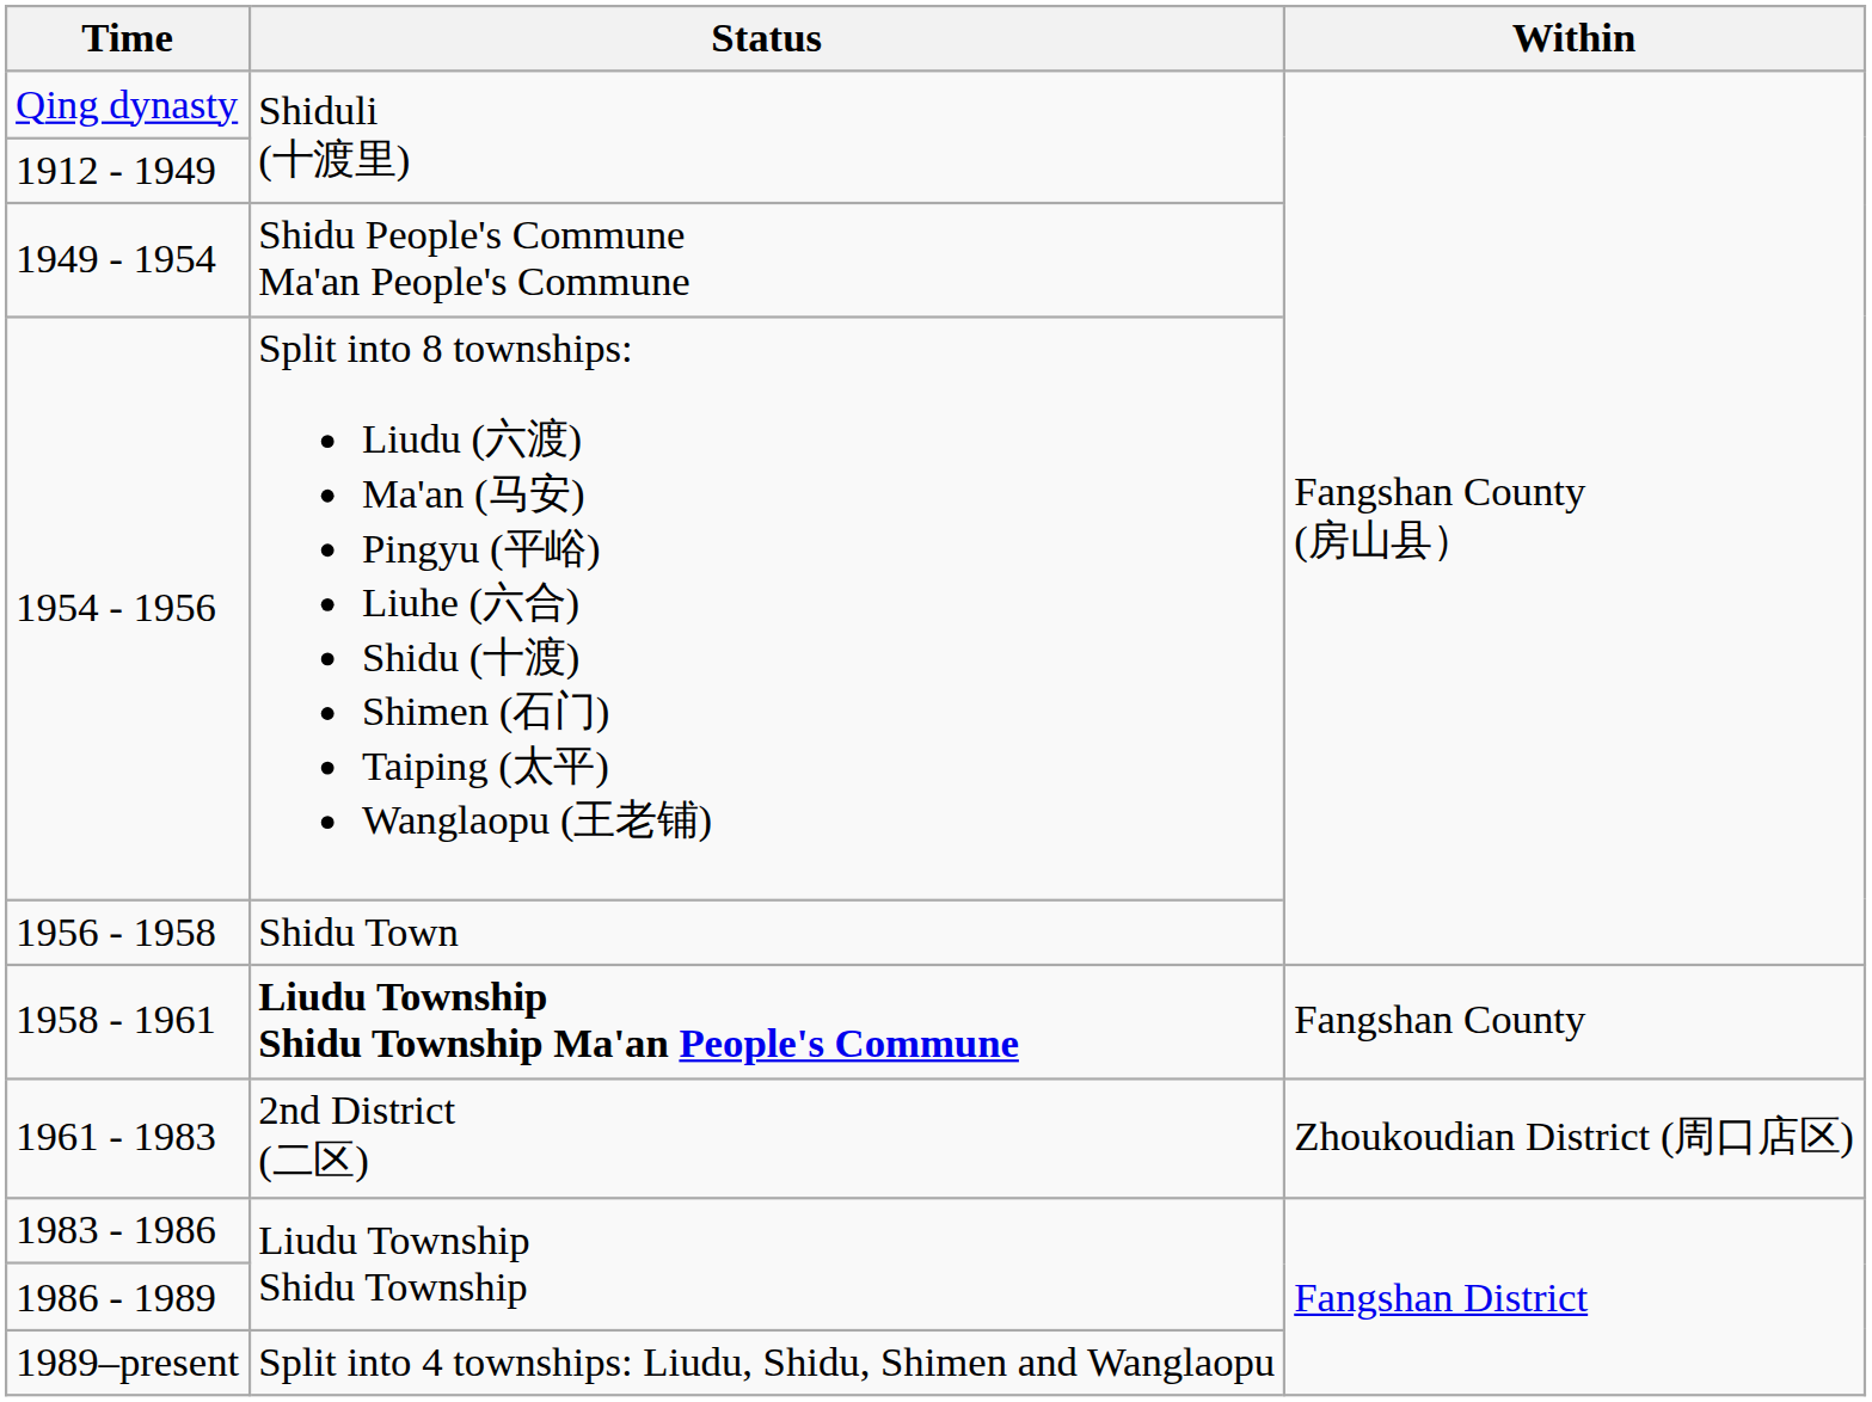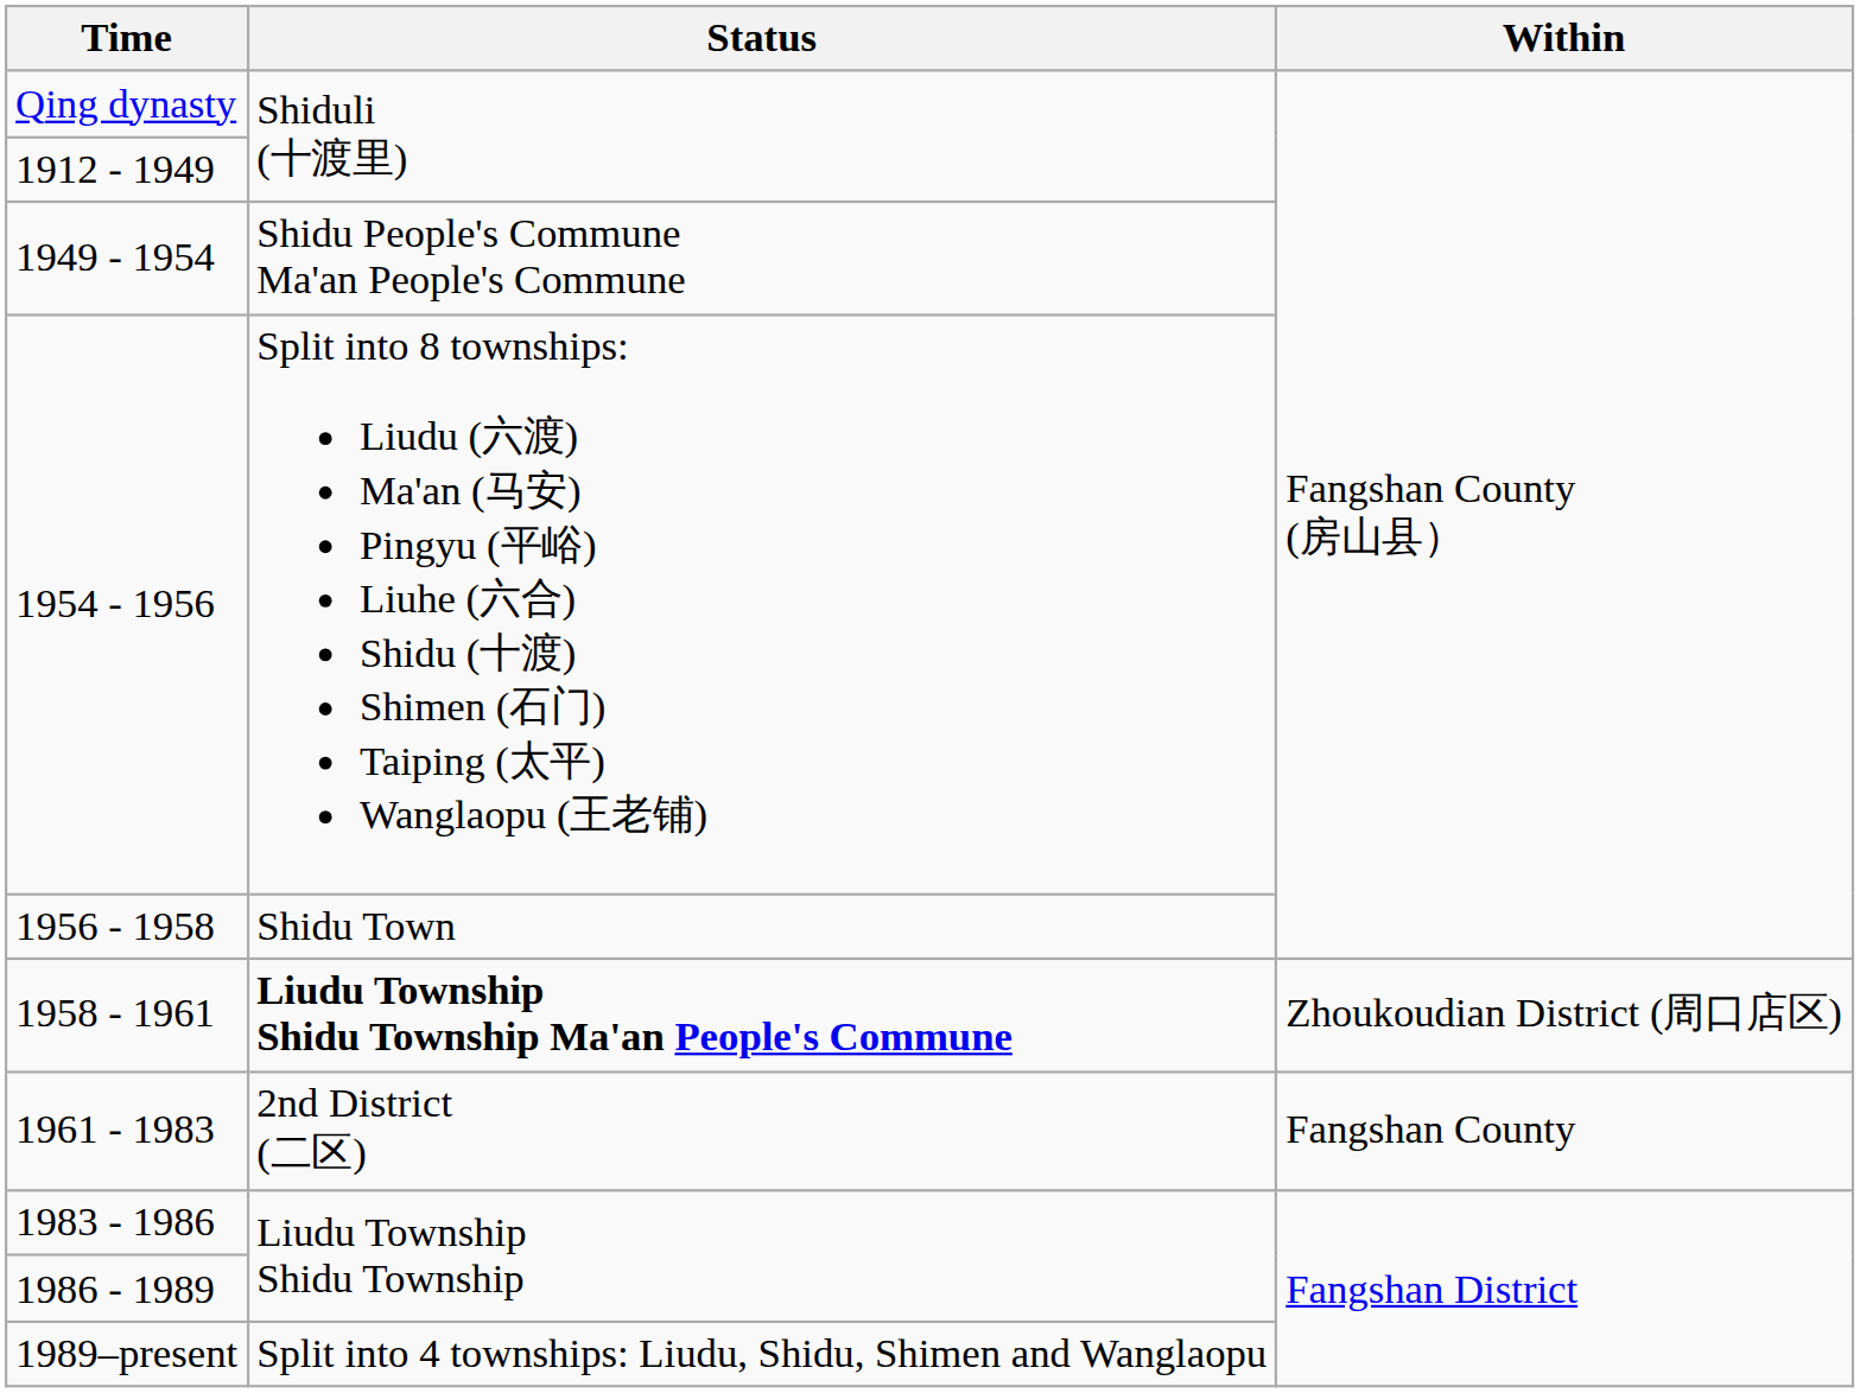1958 - 1961 | Within: Fangshan County -> Zhoukoudian District (周口店区)
1961 - 1983 | Within: Zhoukoudian District (周口店区) -> Fangshan County
